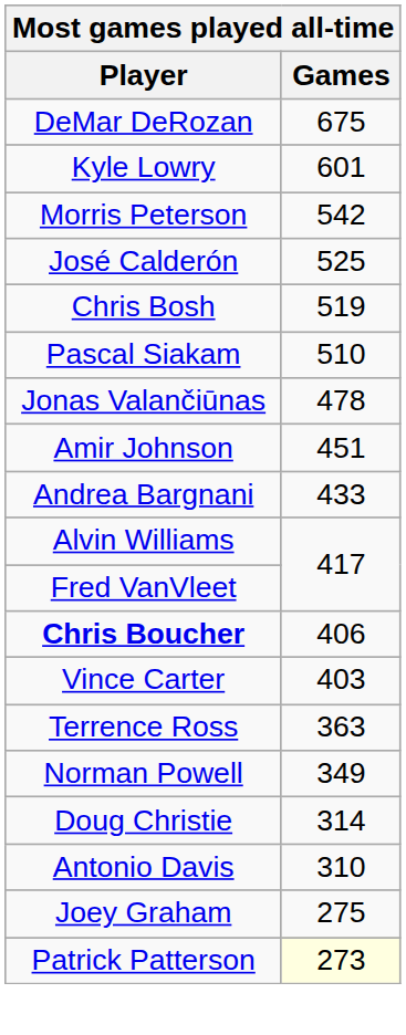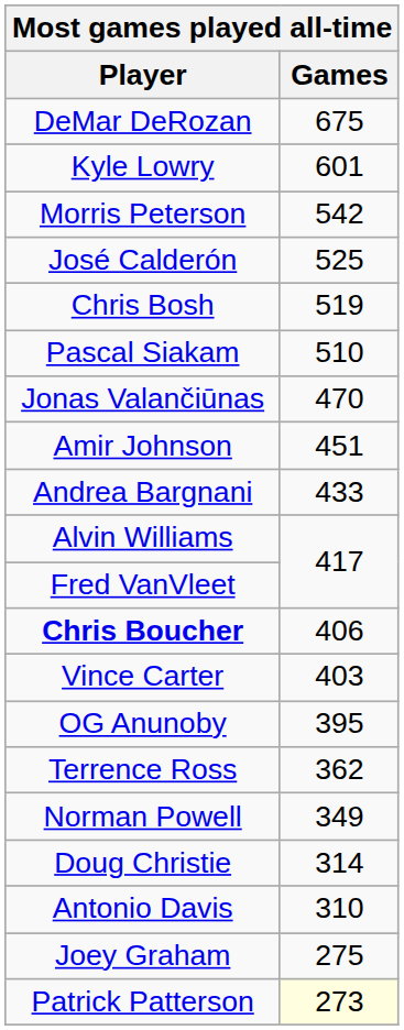Jonas Valančiūnas | Games: 478 -> 470
+ row: OG Anunoby | 395
Terrence Ross | Games: 363 -> 362
